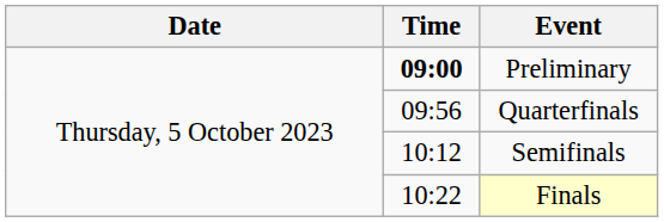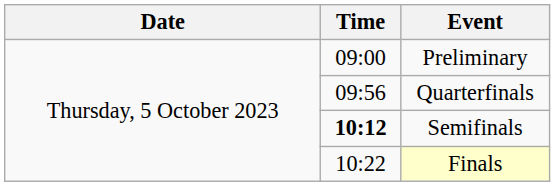Preliminary | Time: bold -> normal
Semifinals | Time: normal -> bold
